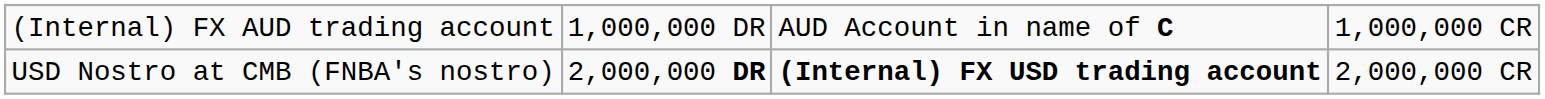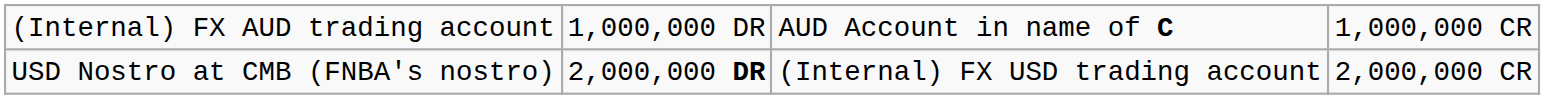USD Nostro at CMB (FNBA's nostro) | column 3: bold -> normal
